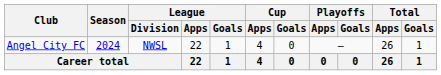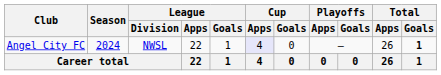Angel City FC | Cup / Apps: no background -> lavender background
Angel City FC | Total / Goals: normal -> bold
